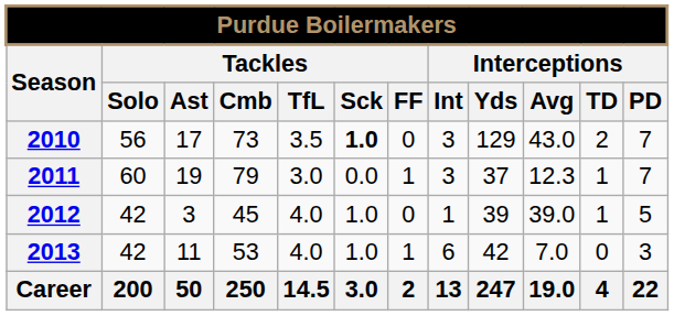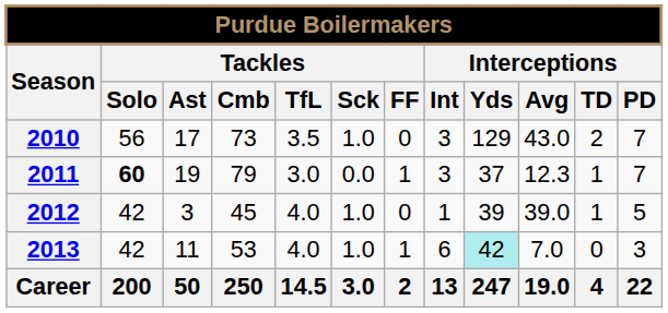2010 | Tackles / Sck: bold -> normal
2011 | Tackles / Solo: normal -> bold
2013 | Interceptions / Yds: no background -> paleturquoise background
